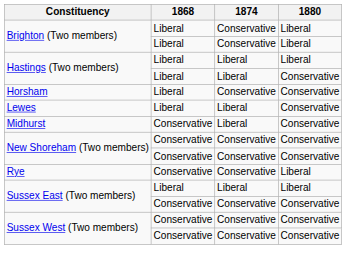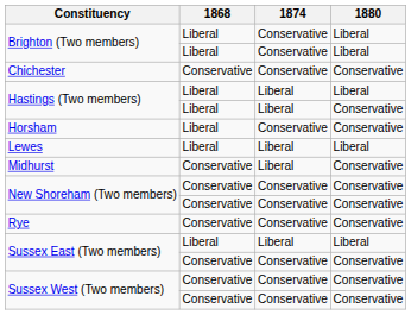+ row: Chichester | Conservative | Conservative | Conservative
Lewes | 1880: Conservative -> Liberal
Rye | 1880: Liberal -> Conservative
